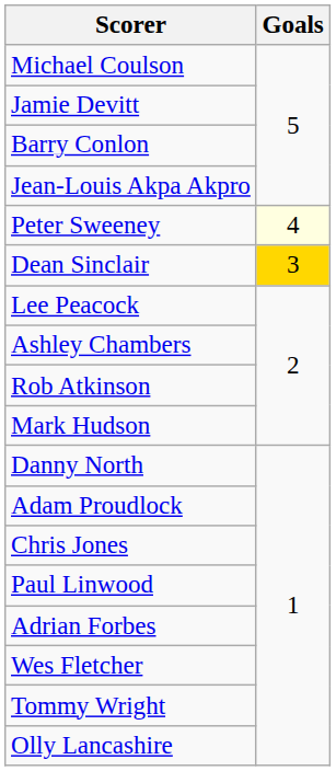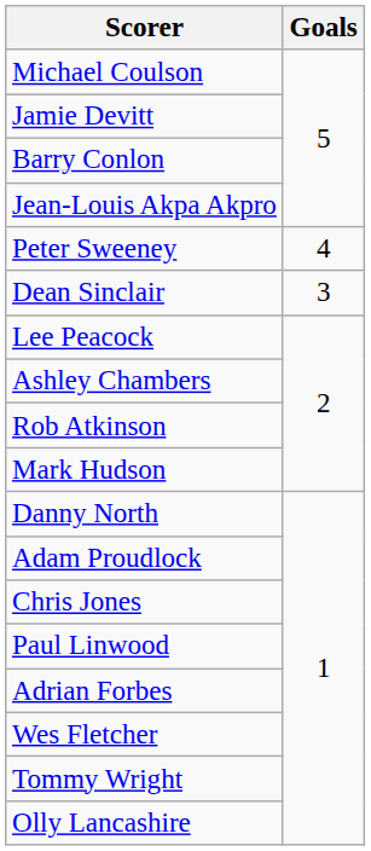Peter Sweeney | Goals: lightyellow background -> no background
Dean Sinclair | Goals: gold background -> no background
